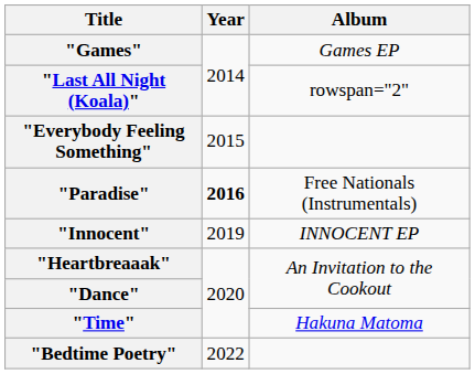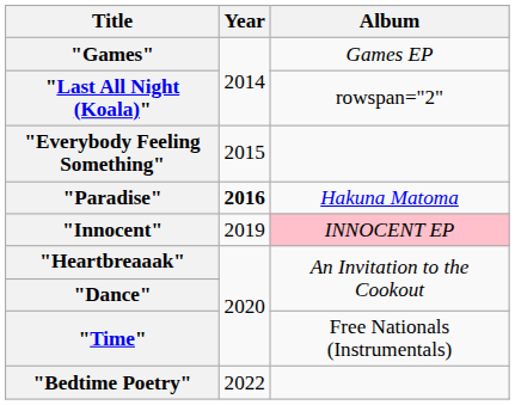"Paradise" | Album: Free Nationals (Instrumentals) -> Hakuna Matoma
"Innocent" | Album: no background -> pink background
"Time" | Album: Hakuna Matoma -> Free Nationals (Instrumentals)
